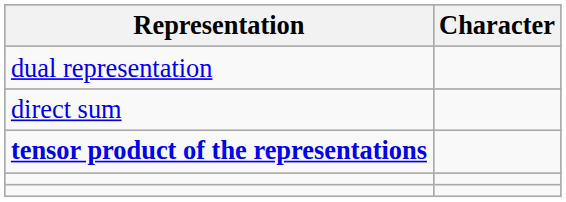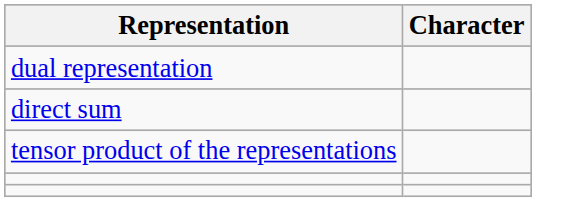row 4 | Representation: bold -> normal
